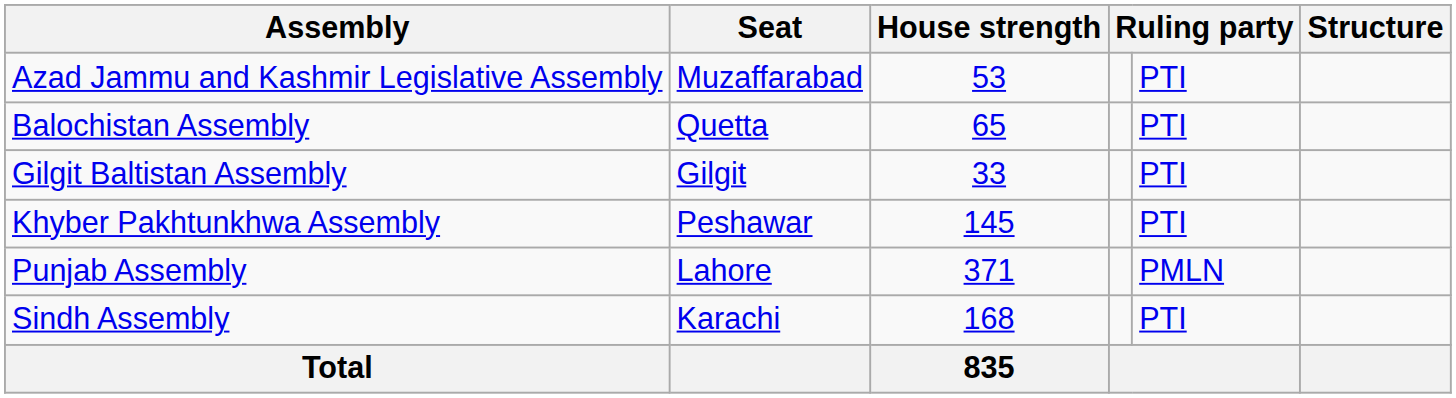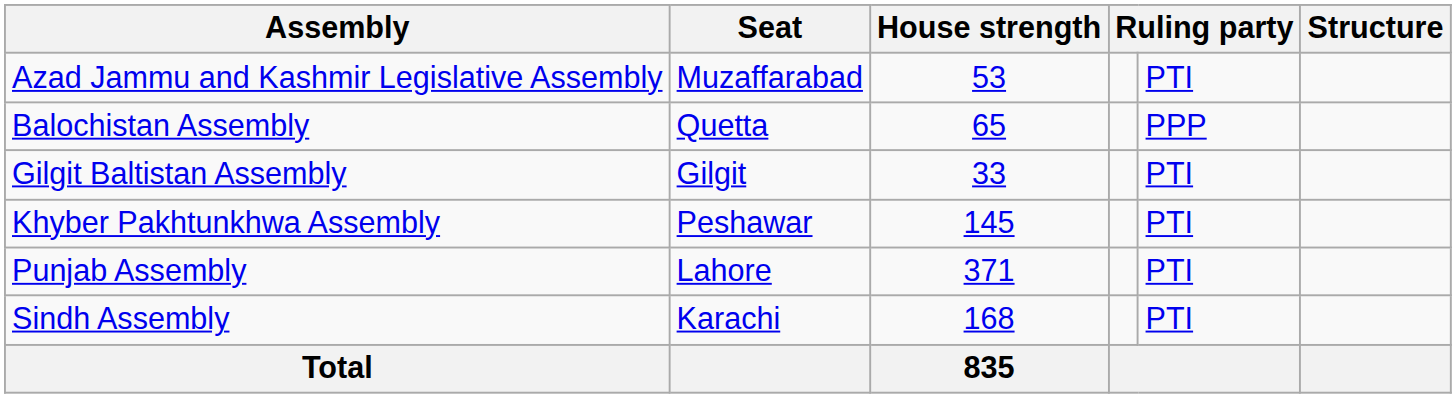Balochistan Assembly | column 5: PTI -> PPP
Punjab Assembly | column 5: PMLN -> PTI
